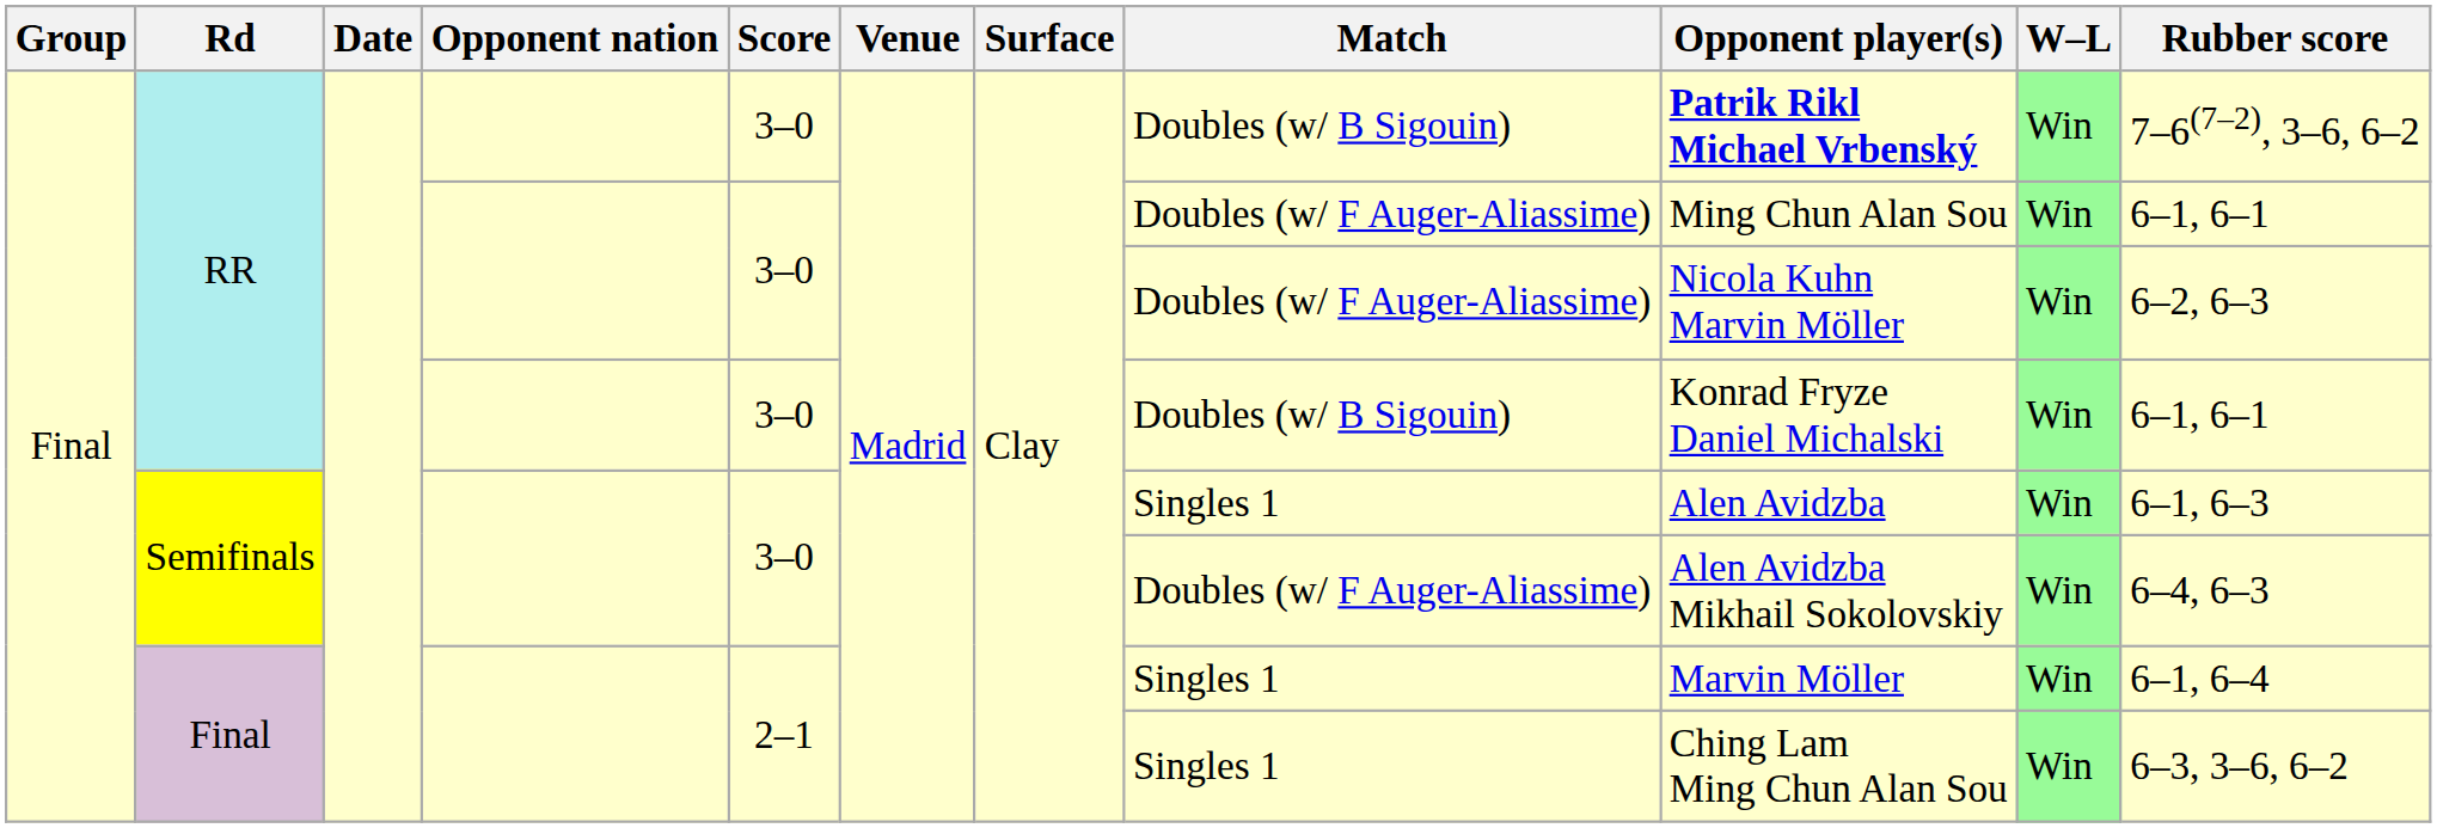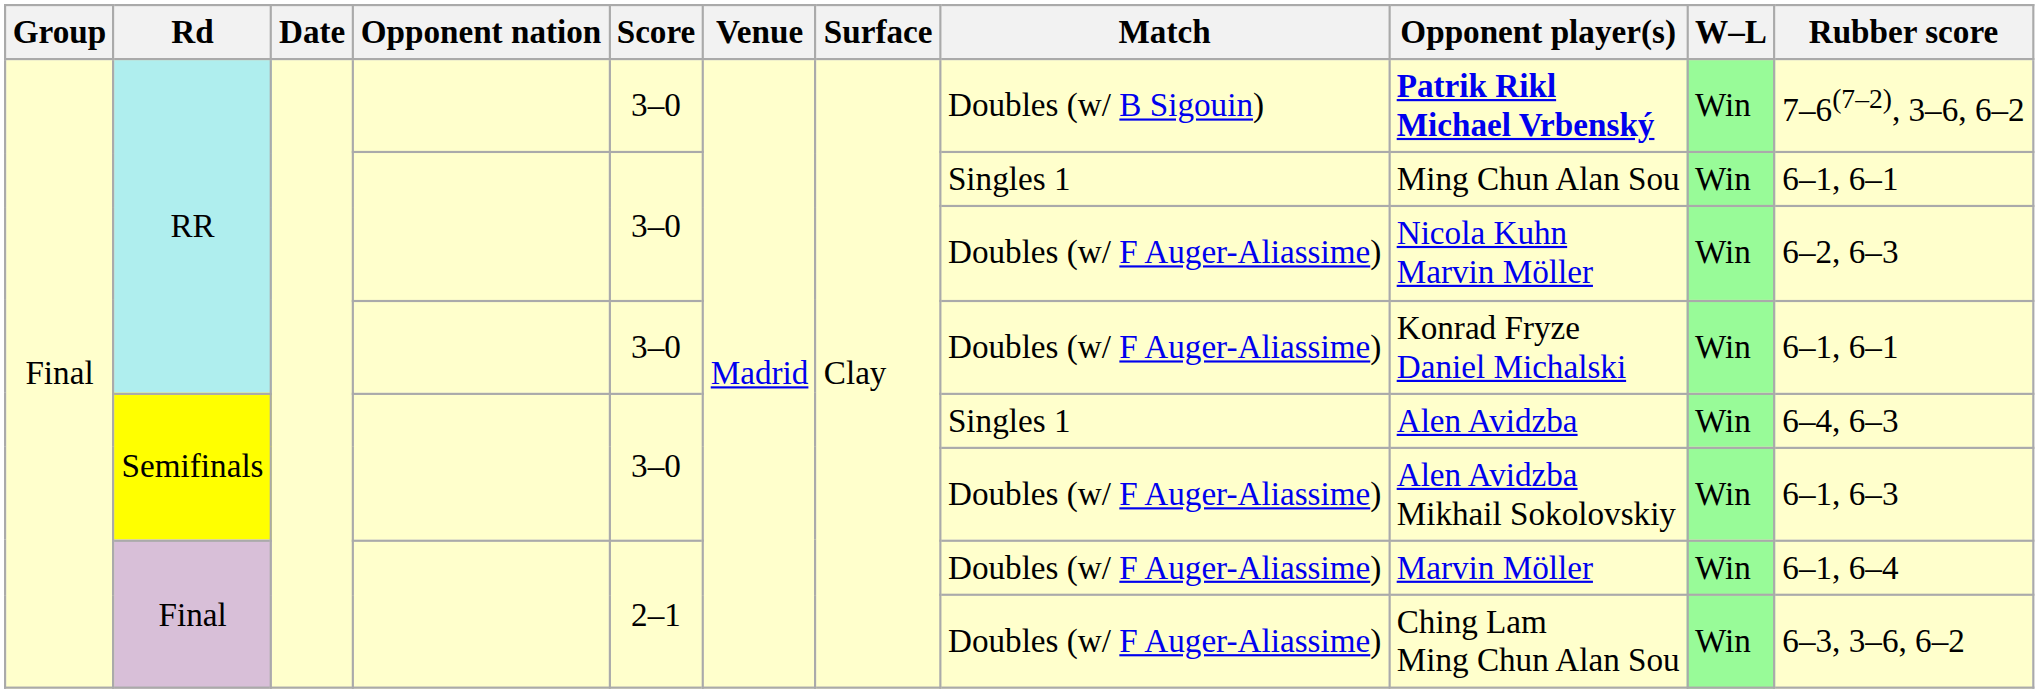row 3 | Match: Doubles (w/ F Auger-Aliassime) -> Singles 1
row 5 | Match: Doubles (w/ B Sigouin) -> Doubles (w/ F Auger-Aliassime)
row 6 | Rubber score: 6–1, 6–3 -> 6–4, 6–3
row 7 | Rubber score: 6–4, 6–3 -> 6–1, 6–3
row 8 | Match: Singles 1 -> Doubles (w/ F Auger-Aliassime)
row 9 | Match: Singles 1 -> Doubles (w/ F Auger-Aliassime)
